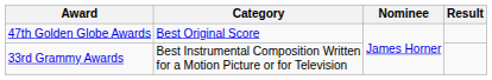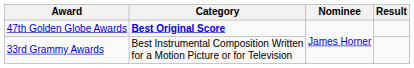47th Golden Globe Awards | Category: normal -> bold
